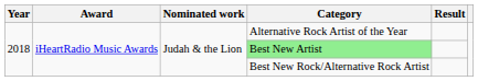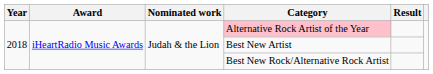Alternative Rock Artist of the Year | Category: no background -> pink background
Best New Artist | Category: lightgreen background -> no background
